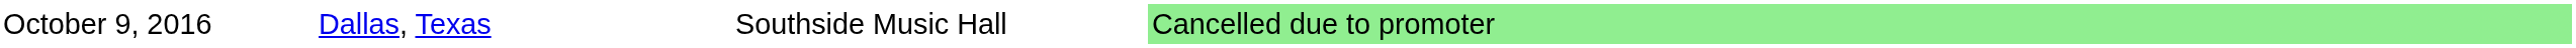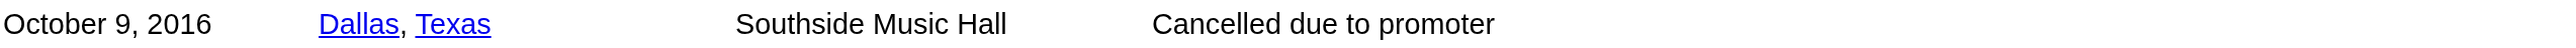October 9, 2016 | column 4: lightgreen background -> no background
